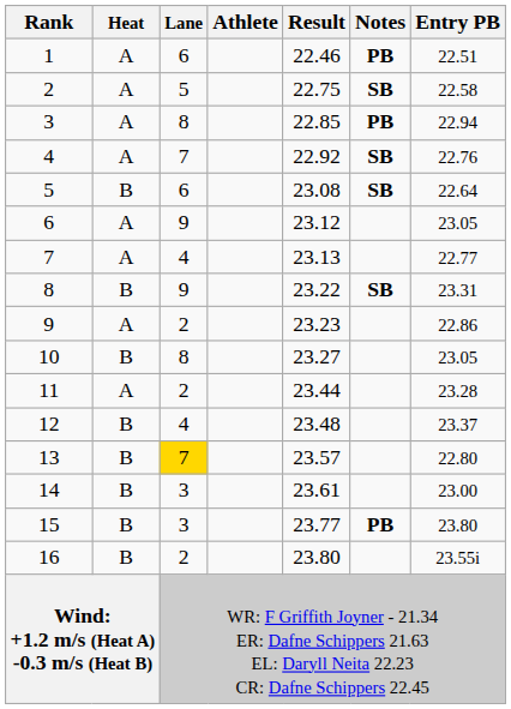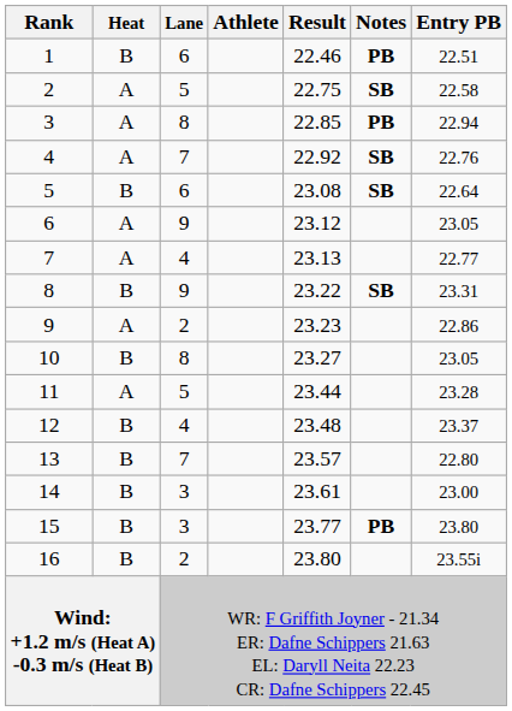1 | Heat: A -> B
11 | Lane: 2 -> 5
13 | Lane: gold background -> no background
